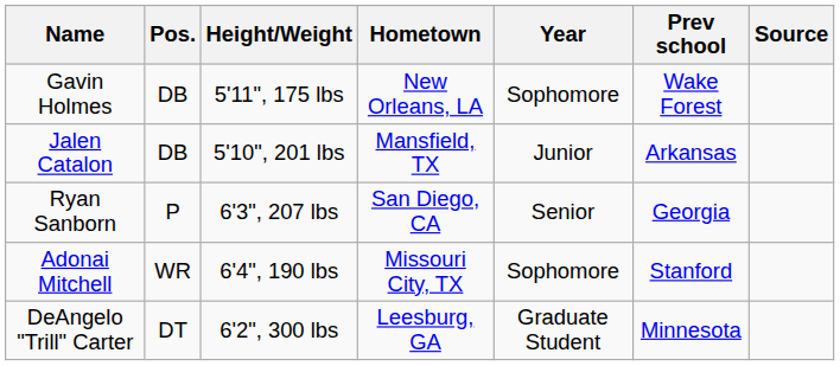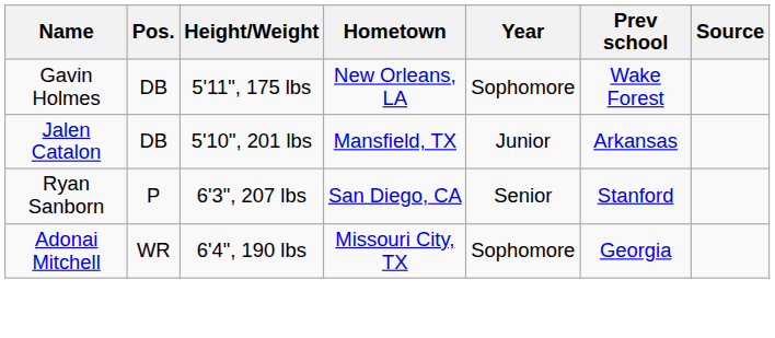Ryan Sanborn | Prev school: Georgia -> Stanford
Adonai Mitchell | Prev school: Stanford -> Georgia
- row: DeAngelo "Trill" Carter | DT | 6'2", 300 lbs | Leesburg, GA | Graduate Student | Minnesota
